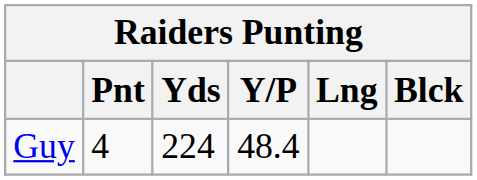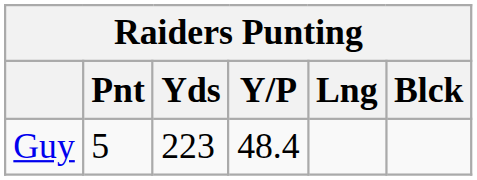Guy | Pnt: 4 -> 5
Guy | Yds: 224 -> 223
